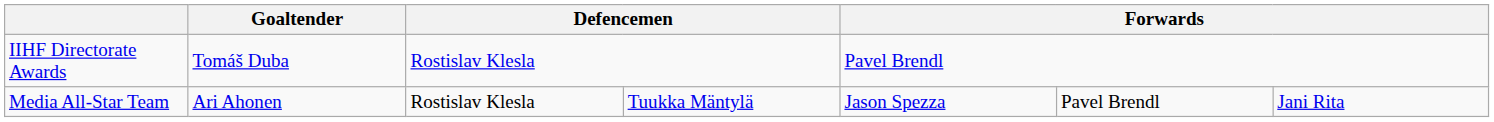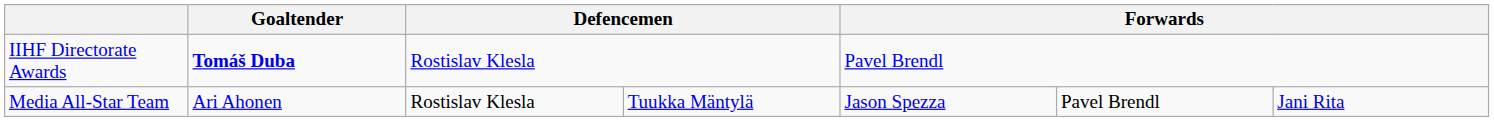IIHF Directorate Awards | Goaltender: normal -> bold
